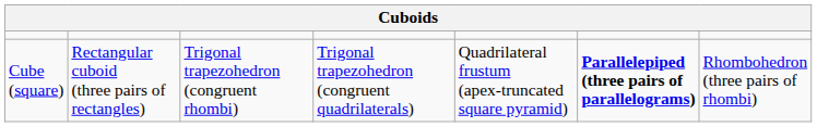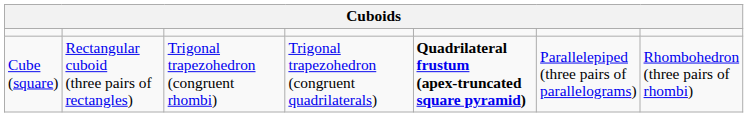Cube (square) | column 5: normal -> bold
Cube (square) | column 6: bold -> normal
